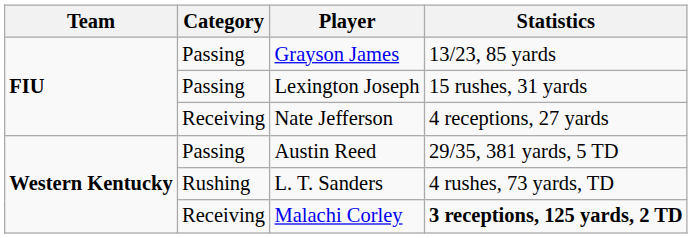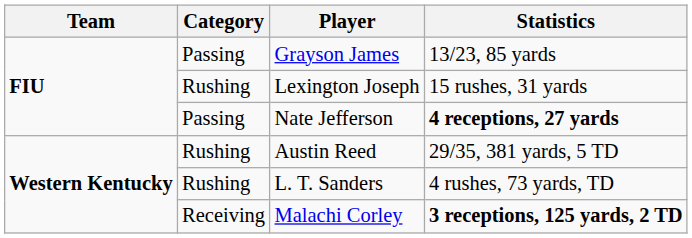Lexington Joseph | Category: Passing -> Rushing
Nate Jefferson | Category: Receiving -> Passing
Nate Jefferson | Statistics: normal -> bold
Austin Reed | Category: Passing -> Rushing
